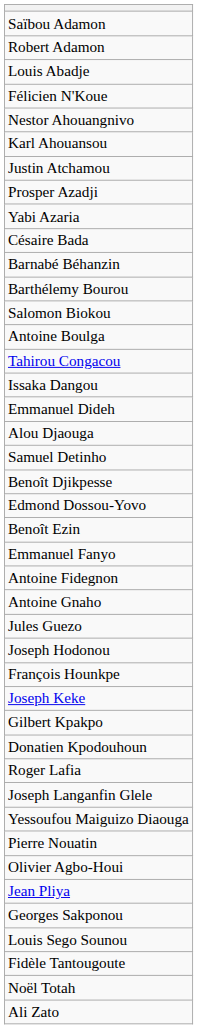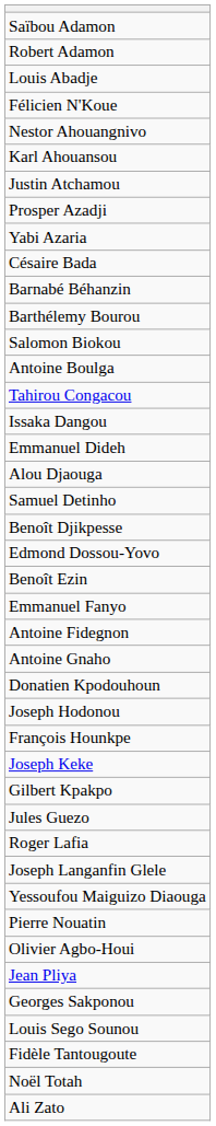row 27 | column 1: Jules Guezo -> Donatien Kpodouhoun
row 32 | column 1: Donatien Kpodouhoun -> Jules Guezo
